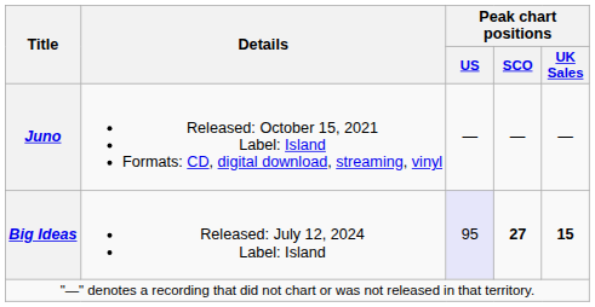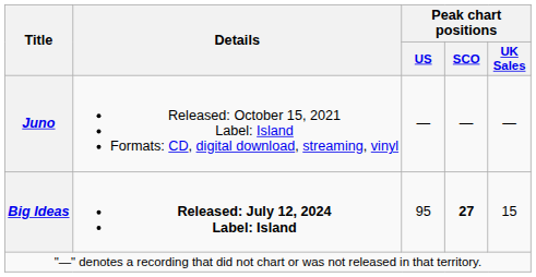Big Ideas | Details: normal -> bold
Big Ideas | Peak chart positions / US: lavender background -> no background
Big Ideas | Peak chart positions / UK Sales: bold -> normal
